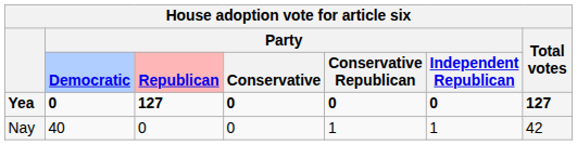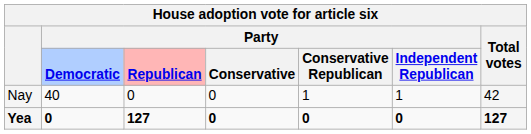rows swapped: Yea <-> Nay
